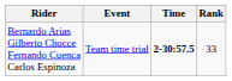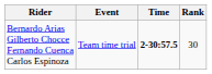row 2 | Rank: 33 -> 30
